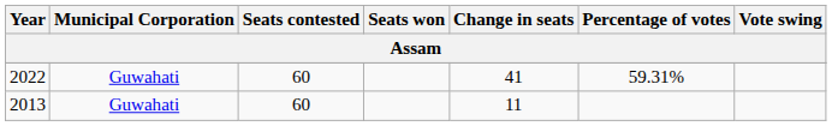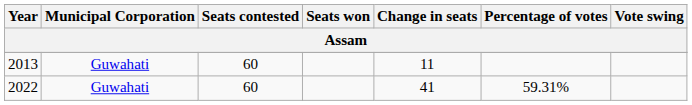rows swapped: 2013 <-> 2022
